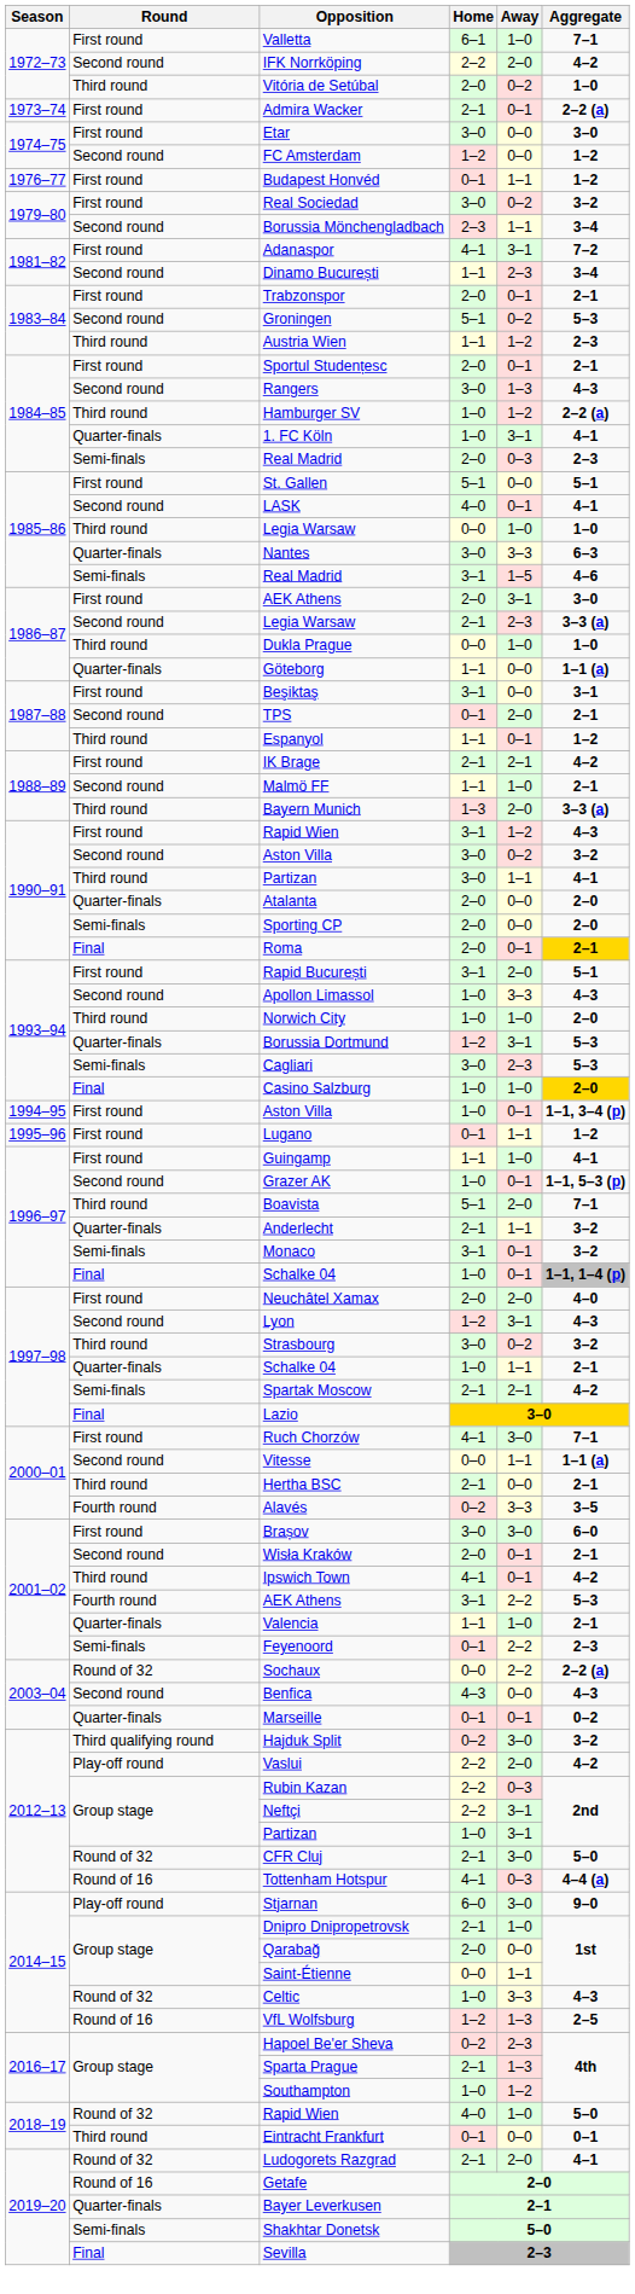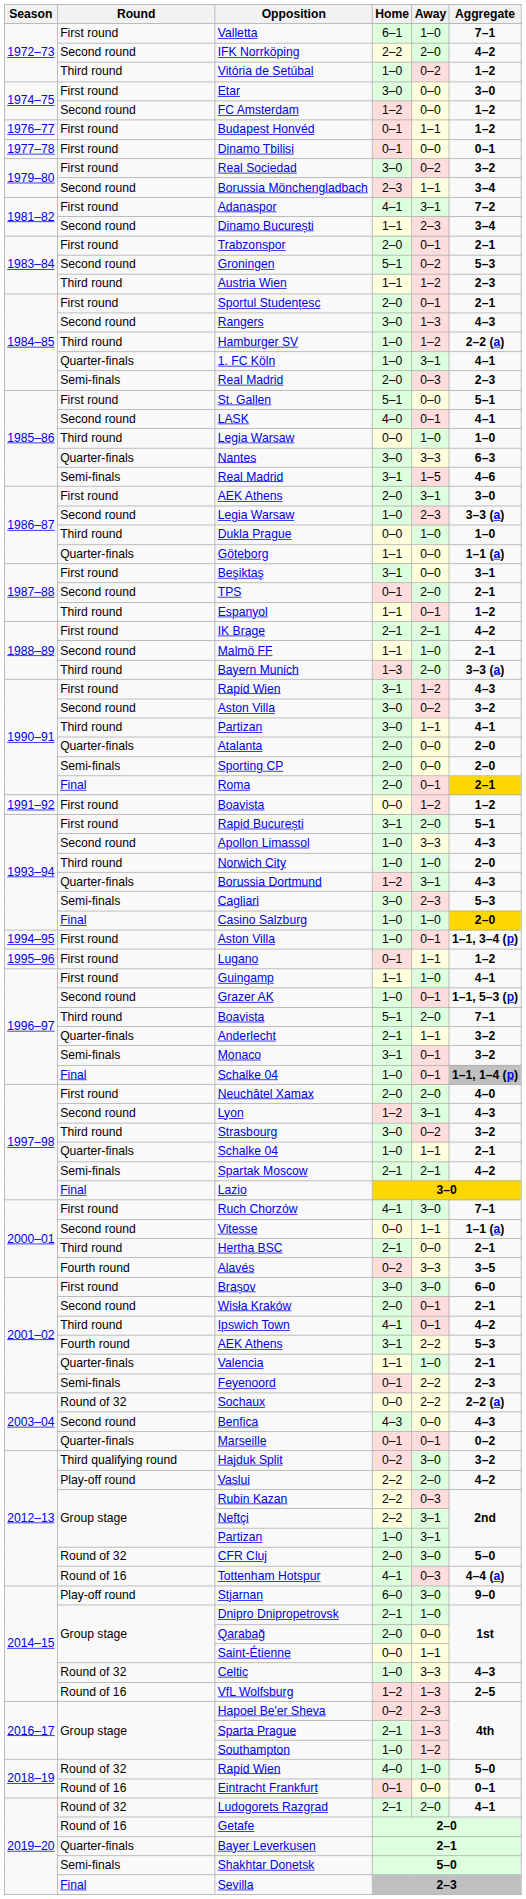Vitória de Setúbal | Home: 2–0 -> 1–0
Vitória de Setúbal | Aggregate: 1–0 -> 1–2
- row: 1973–74 | First round | Admira Wacker | 2–1 | 0–1 | 2–2 (a)
+ row: 1977–78 | First round | Dinamo Tbilisi | 0–1 | 0–0 | 0–1
1986–87 / Legia Warsaw | Home: 2–1 -> 1–0
+ row: 1991–92 | First round | Boavista | 0–0 | 1–2 | 1–2
Borussia Dortmund | Aggregate: 5–3 -> 4–3
CFR Cluj | Home: 2–1 -> 2–0
Eintracht Frankfurt | Round: Third round -> Round of 16
